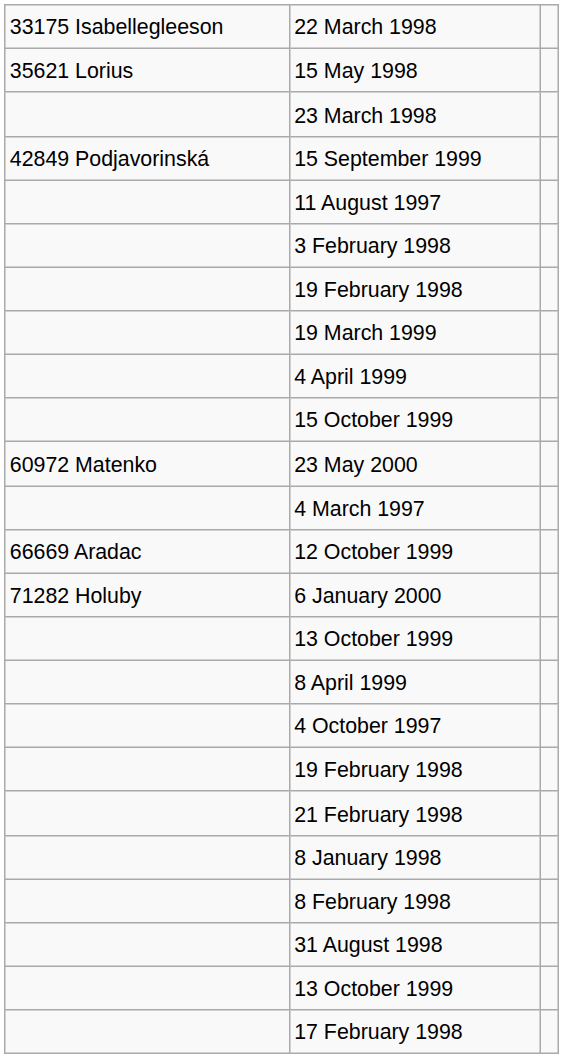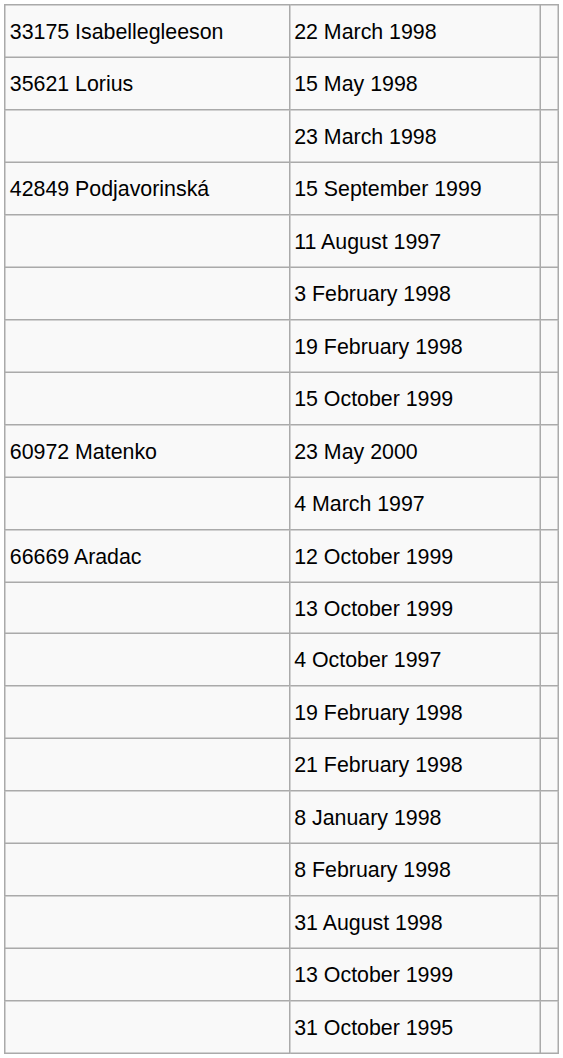- row: 19 March 1999
- row: 4 April 1999
- row: 71282 Holuby | 6 January 2000
- row: 8 April 1999
- row: 17 February 1998
+ row: 31 October 1995
